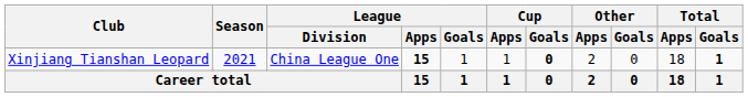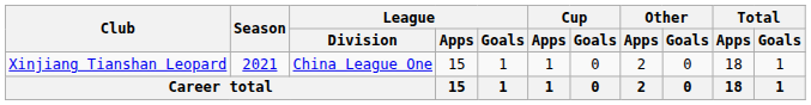Xinjiang Tianshan Leopard | League / Apps: bold -> normal
Xinjiang Tianshan Leopard | Cup / Goals: bold -> normal
Xinjiang Tianshan Leopard | Total / Goals: bold -> normal
